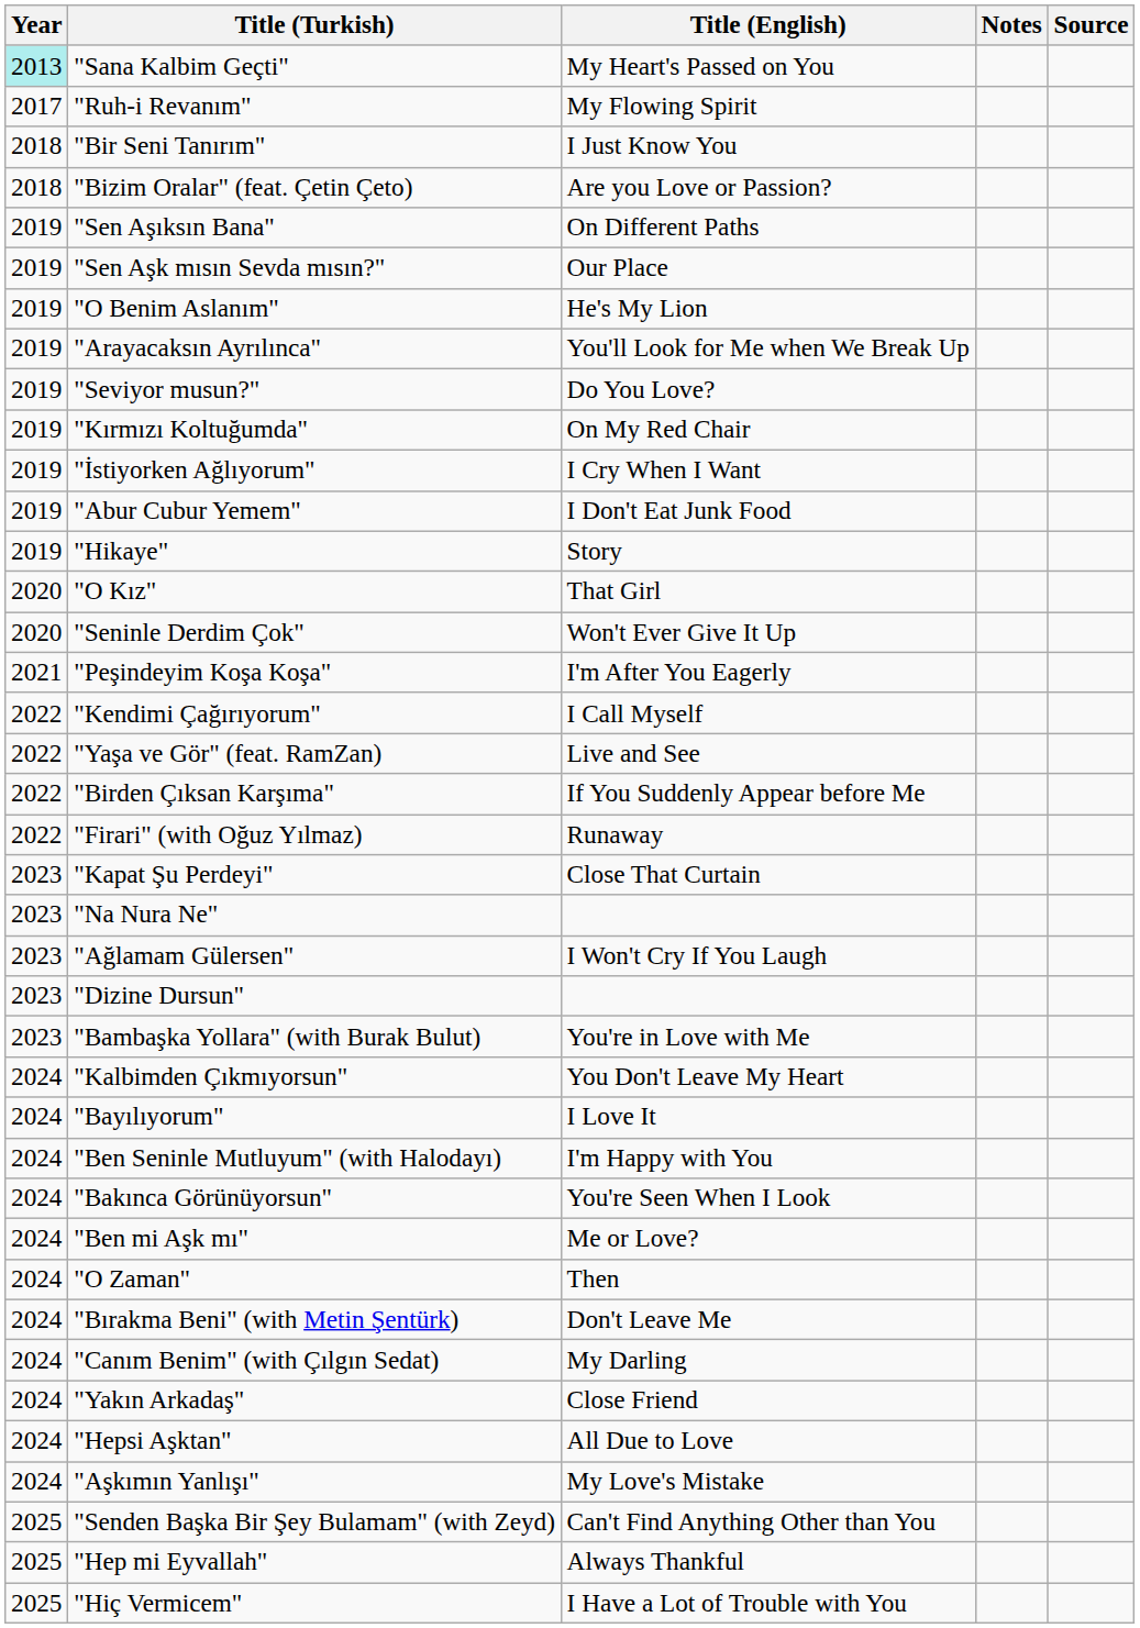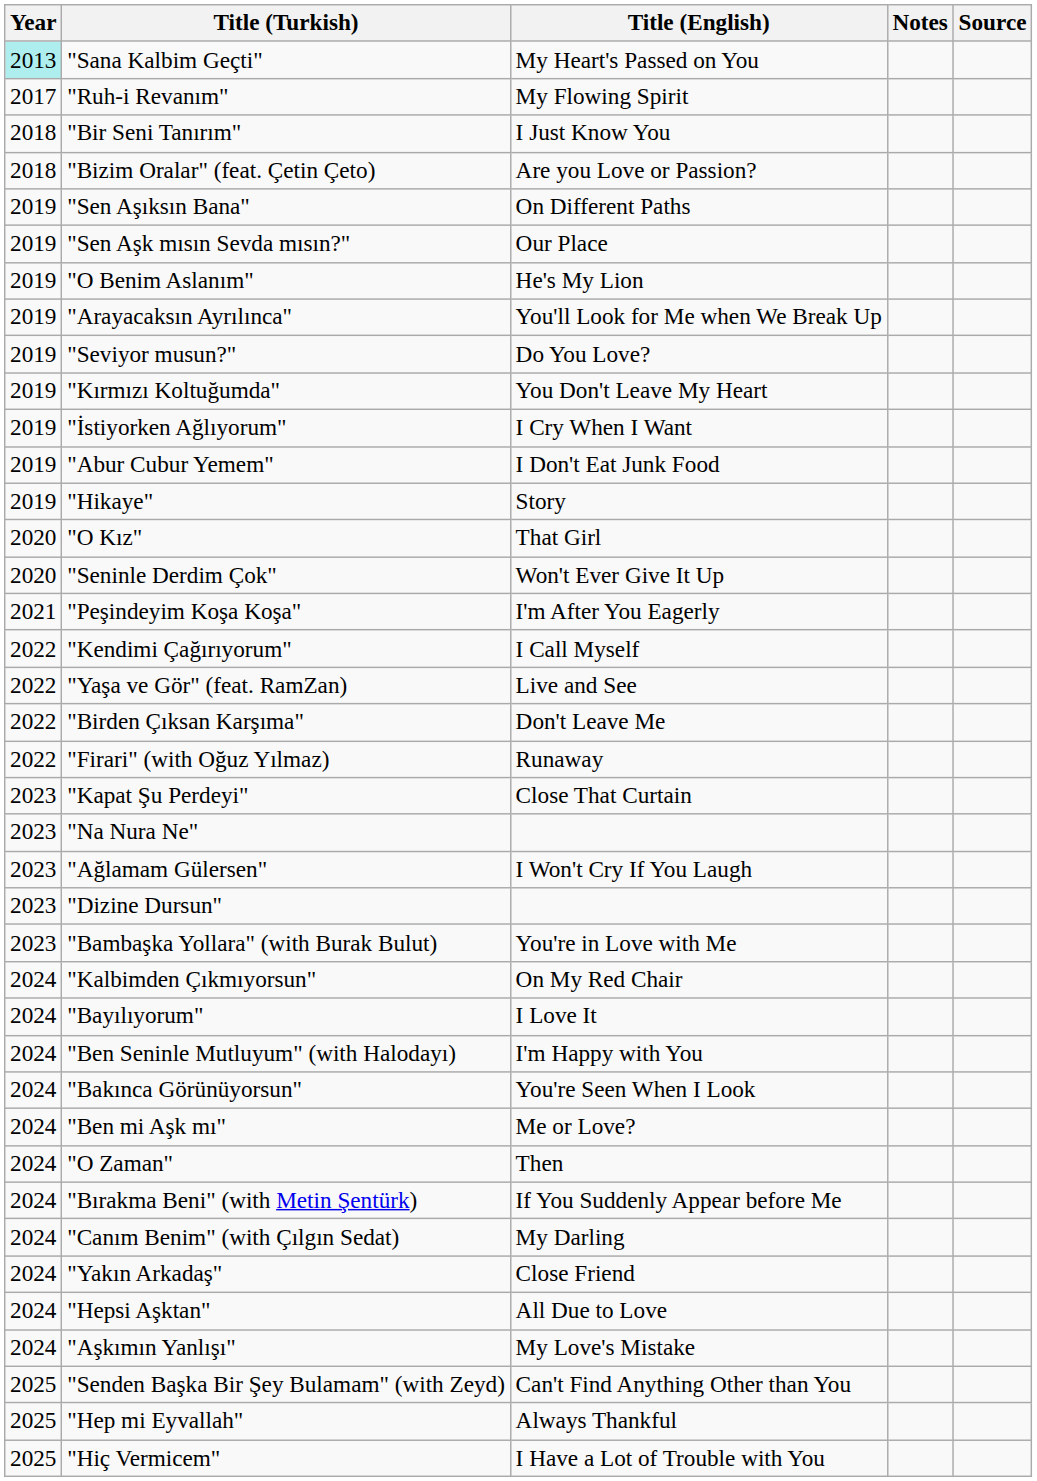"Kırmızı Koltuğumda" | Title (English): On My Red Chair -> You Don't Leave My Heart
"Birden Çıksan Karşıma" | Title (English): If You Suddenly Appear before Me -> Don't Leave Me
"Kalbimden Çıkmıyorsun" | Title (English): You Don't Leave My Heart -> On My Red Chair
"Bırakma Beni" (with Metin Şentürk) | Title (English): Don't Leave Me -> If You Suddenly Appear before Me
